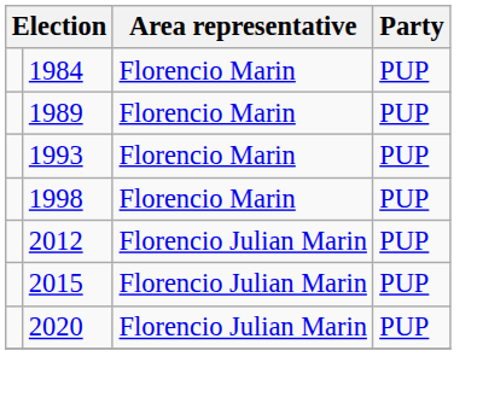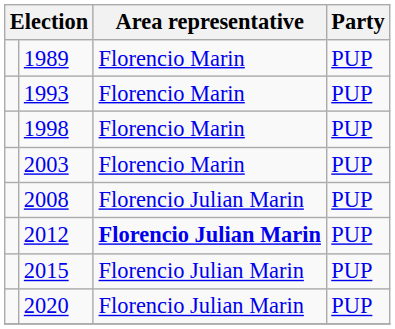- row: 1984 | Florencio Marin | PUP
+ row: 2003 | Florencio Marin | PUP
+ row: 2008 | Florencio Julian Marin | PUP
2012 | Area representative: normal -> bold
